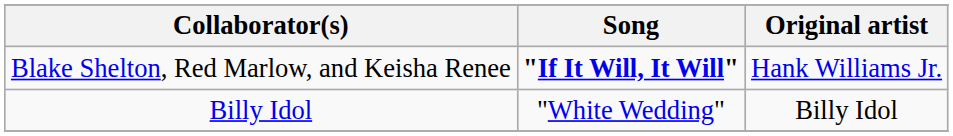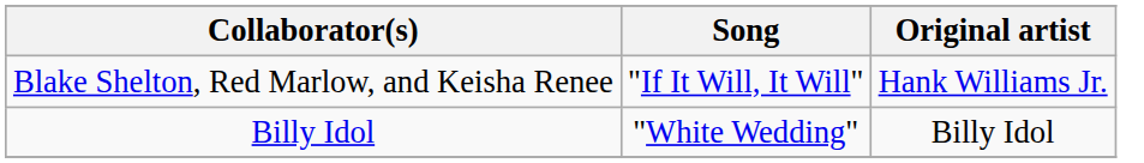Blake Shelton, Red Marlow, and Keisha Renee | Song: bold -> normal
